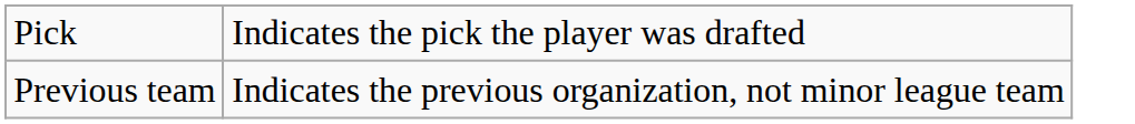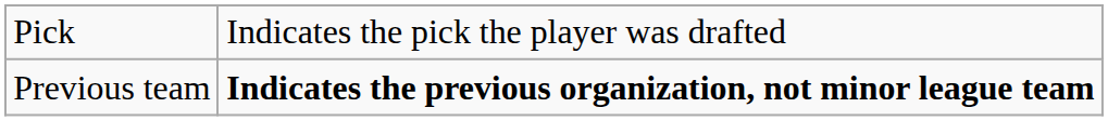Previous team | column 2: normal -> bold
